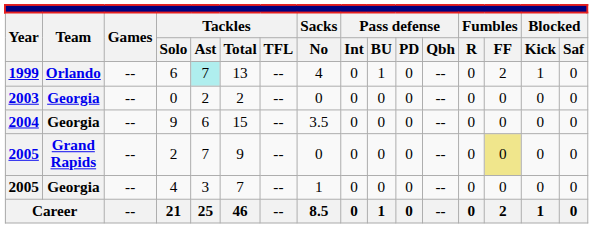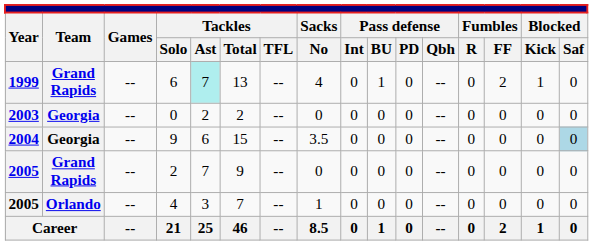row 4 | column 2: Orlando -> Grand Rapids
row 6 | column 16: no background -> lightblue background
row 7 | column 14: khaki background -> no background
row 8 | column 2: Georgia -> Orlando
